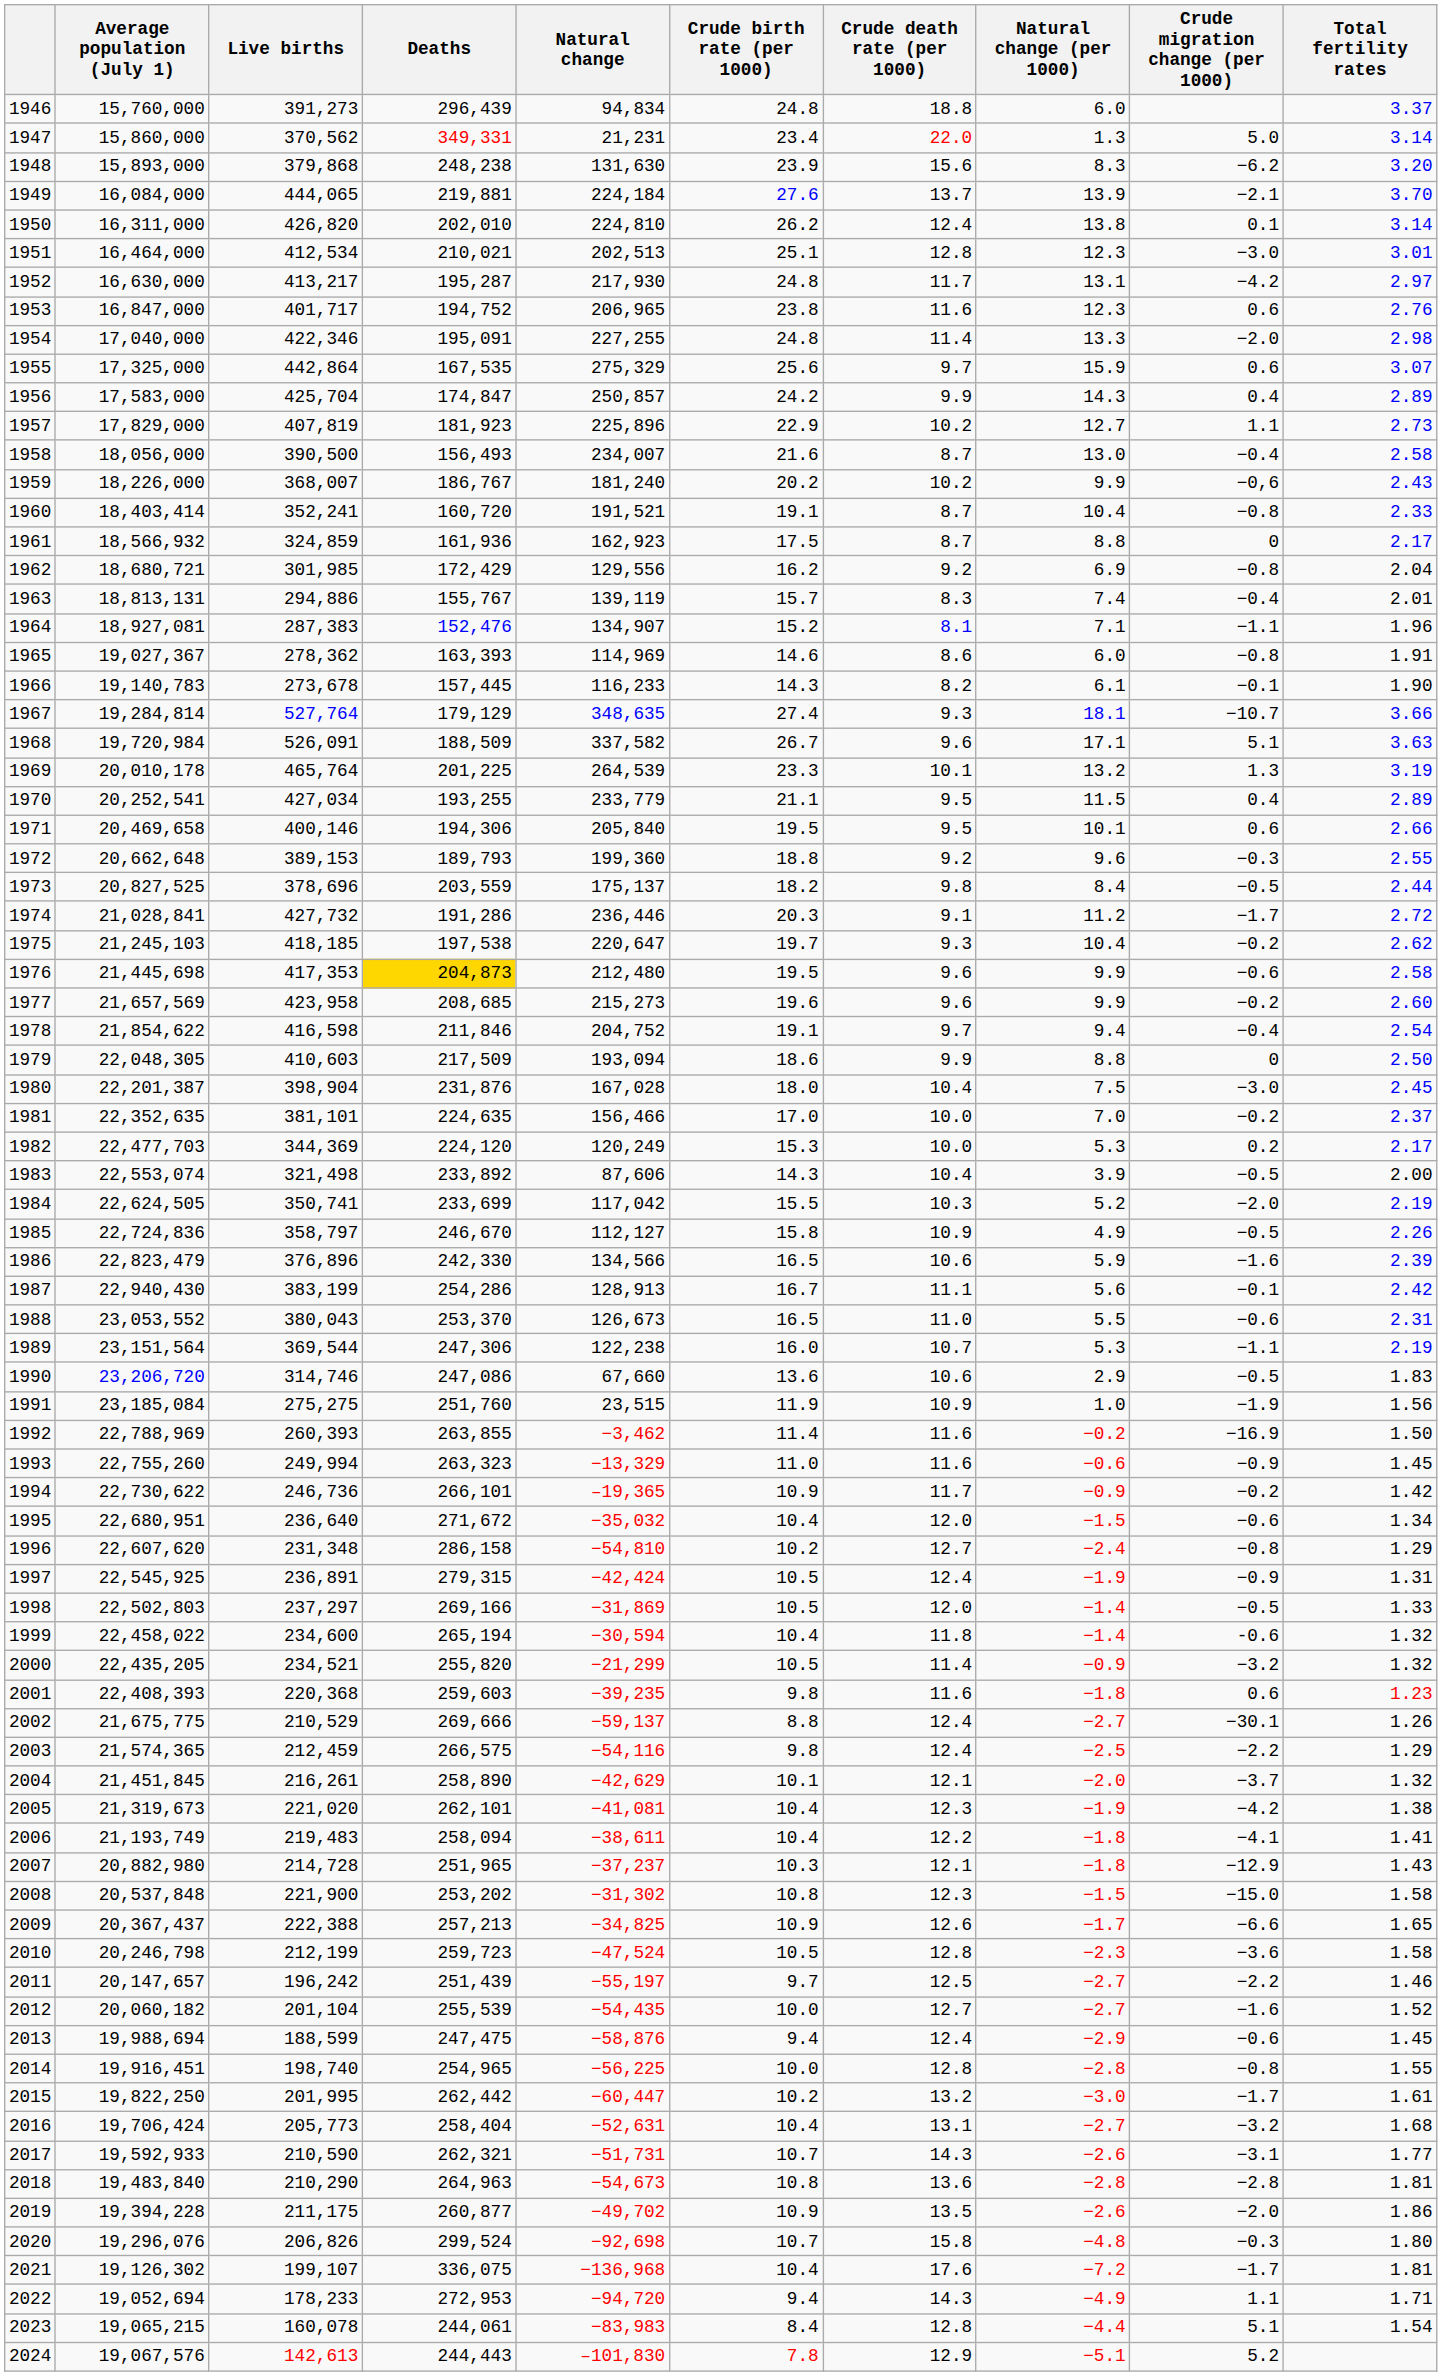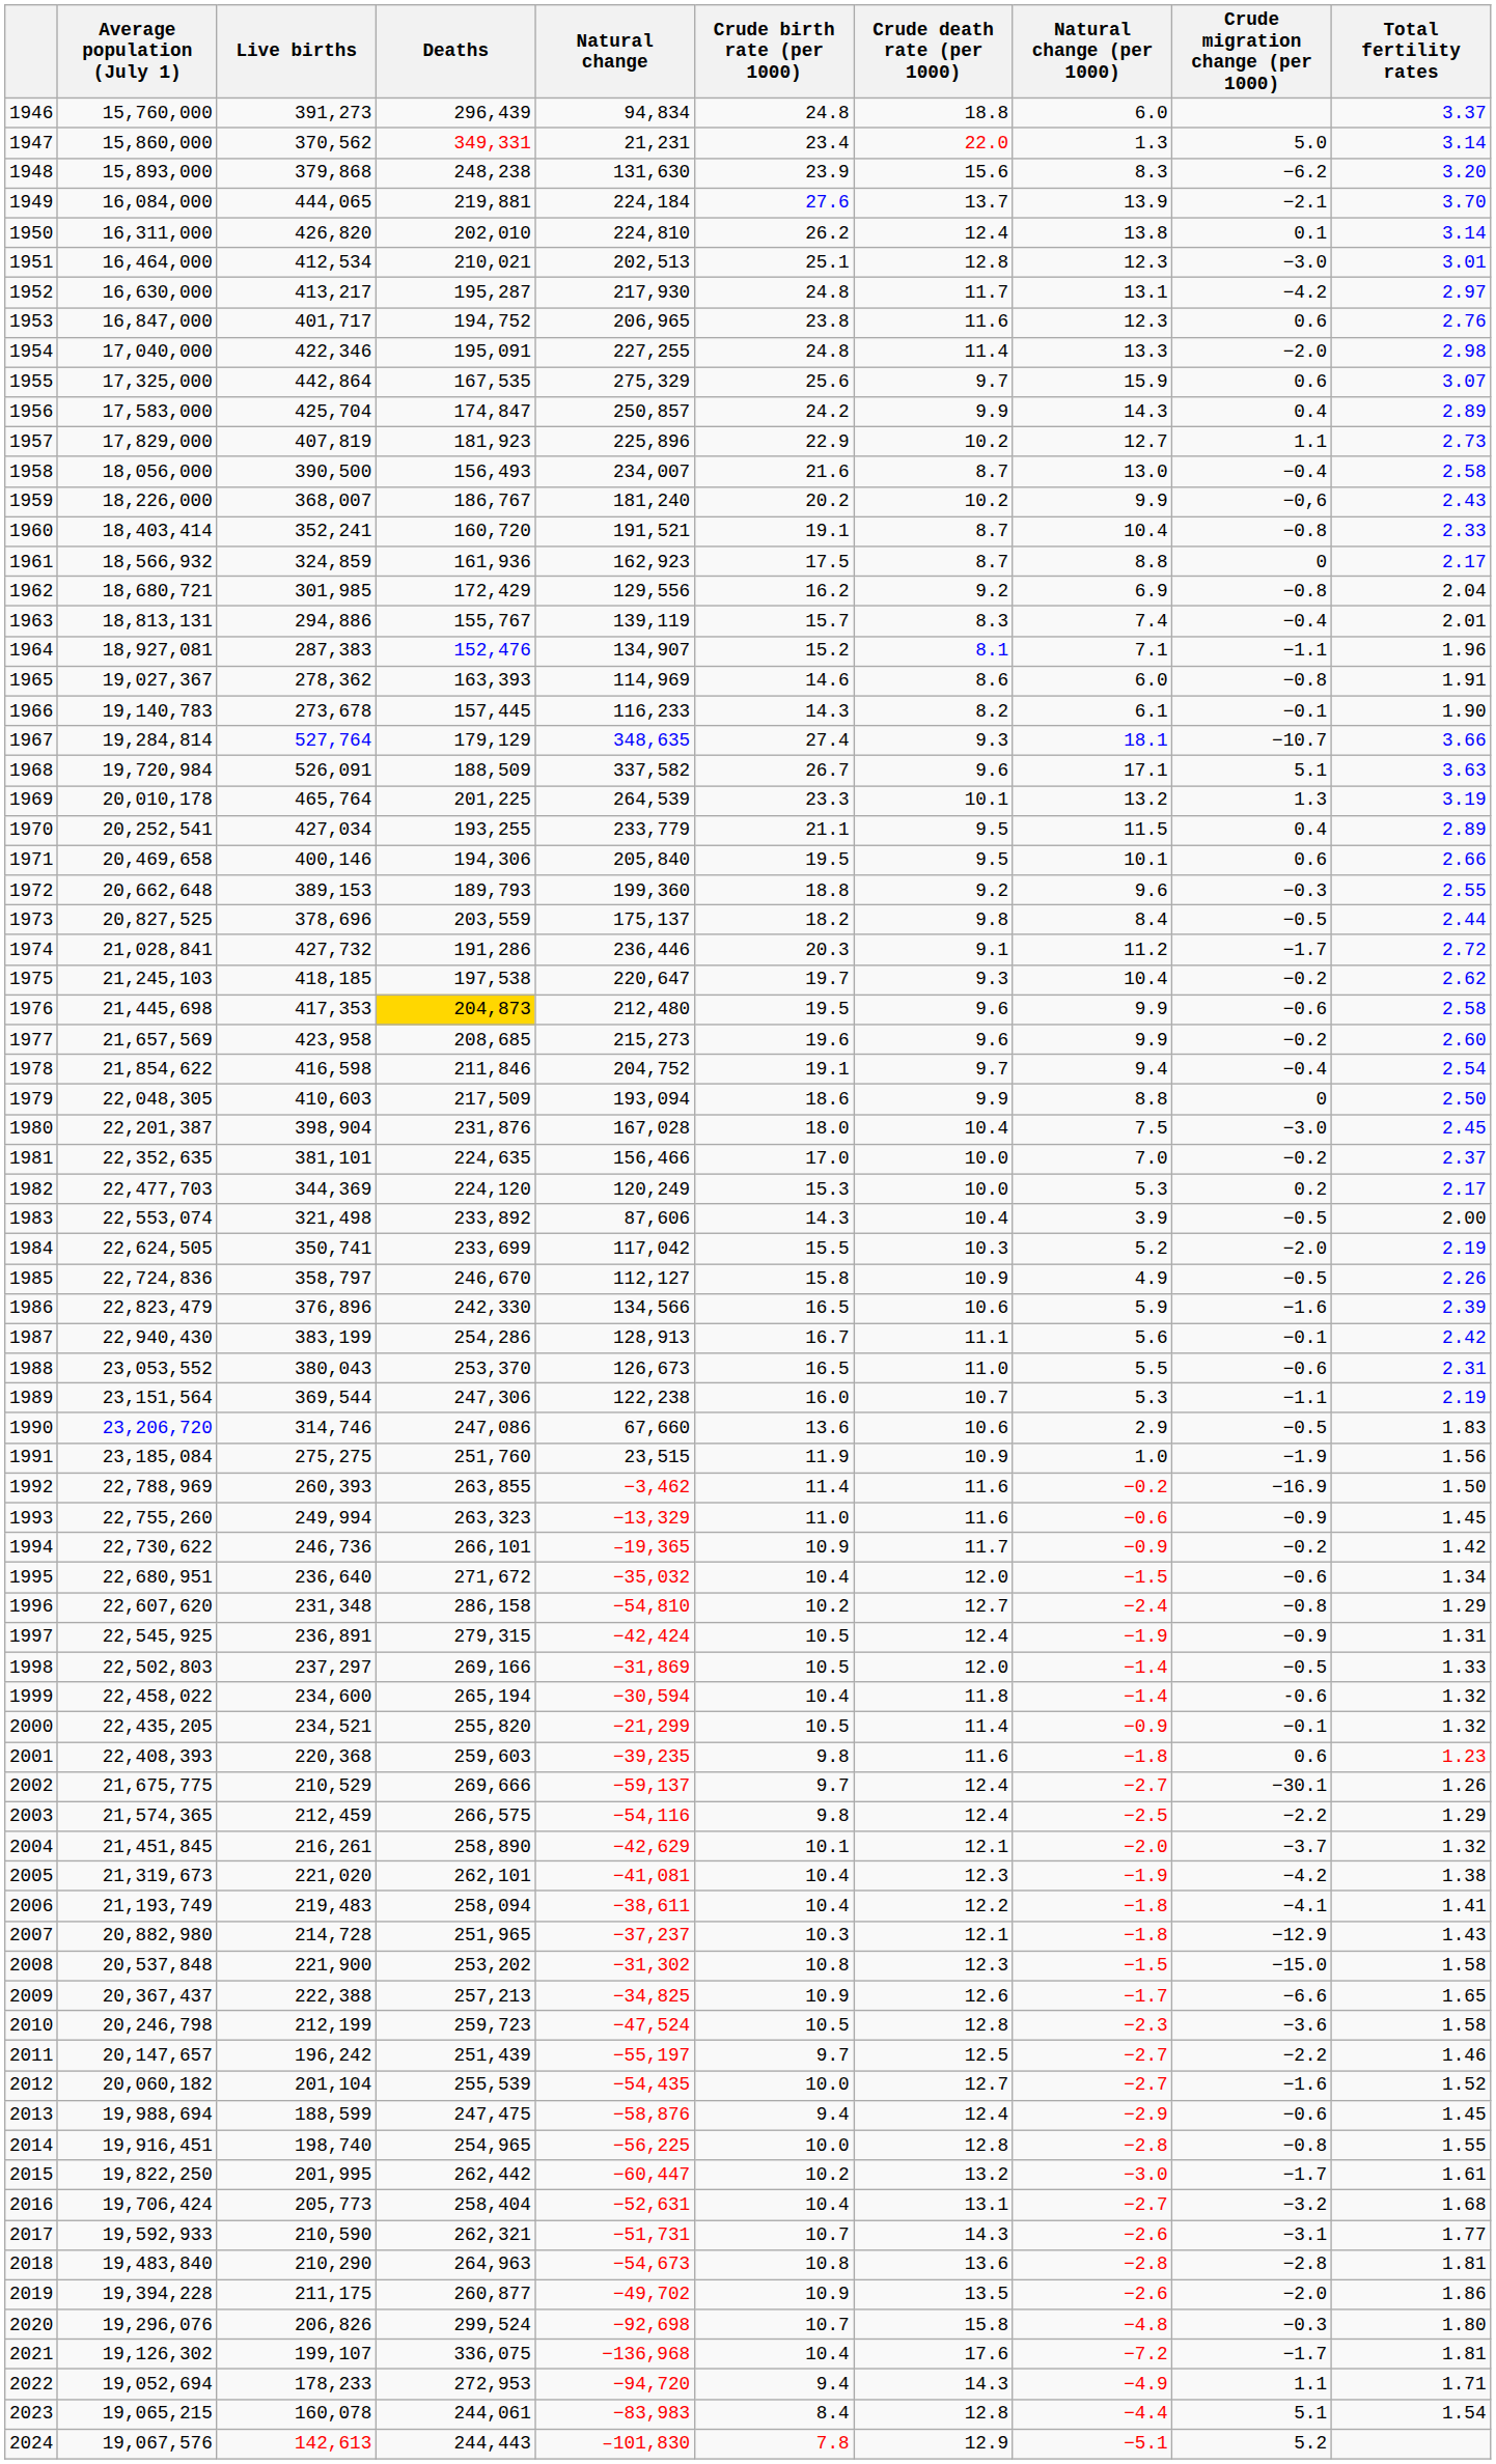2000 | Crude migration change (per 1000): −3.2 -> −0.1
2002 | Crude birth rate (per 1000): 8.8 -> 9.7
